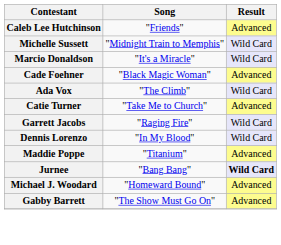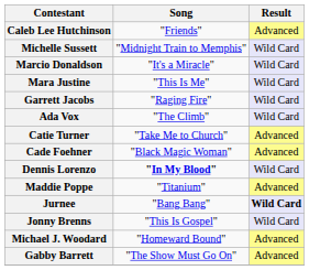+ row: Mara Justine | "This Is Me" | Wild Card
rows swapped: Garrett Jacobs <-> Cade Foehner
Dennis Lorenzo | Song: normal -> bold
+ row: Jonny Brenns | "This Is Gospel" | Wild Card
